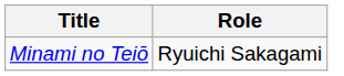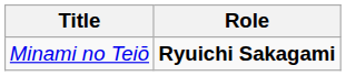Minami no Teiō | Role: normal -> bold
